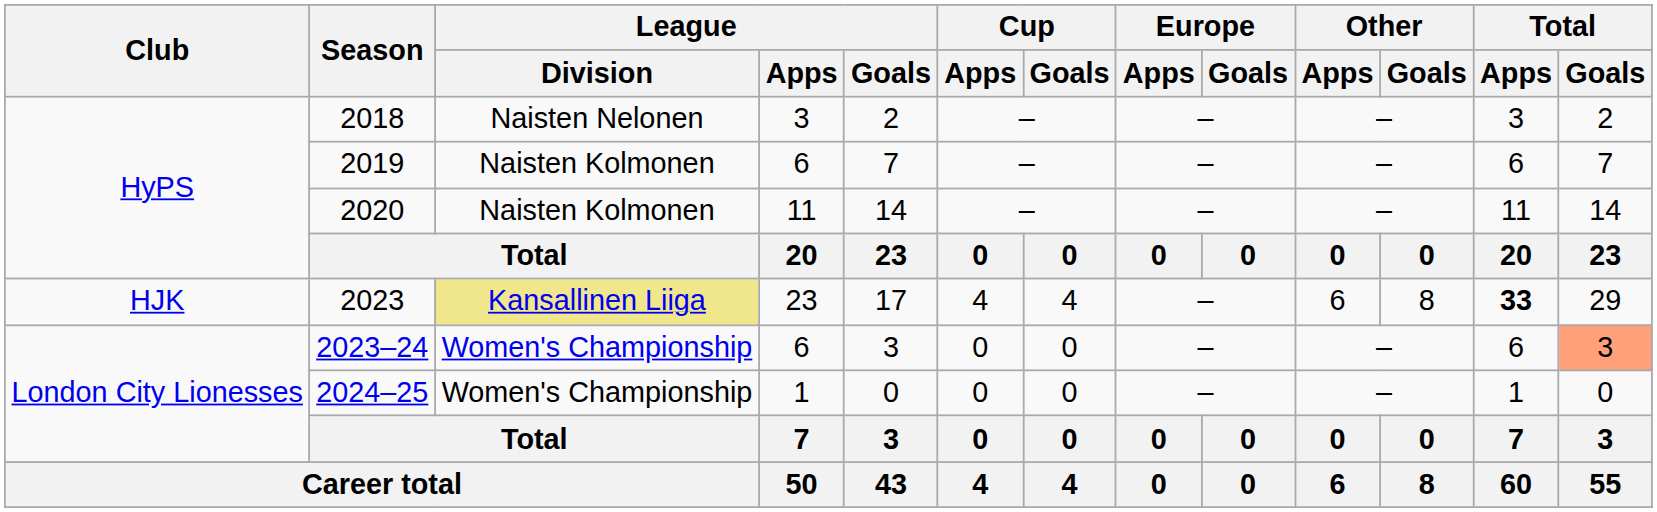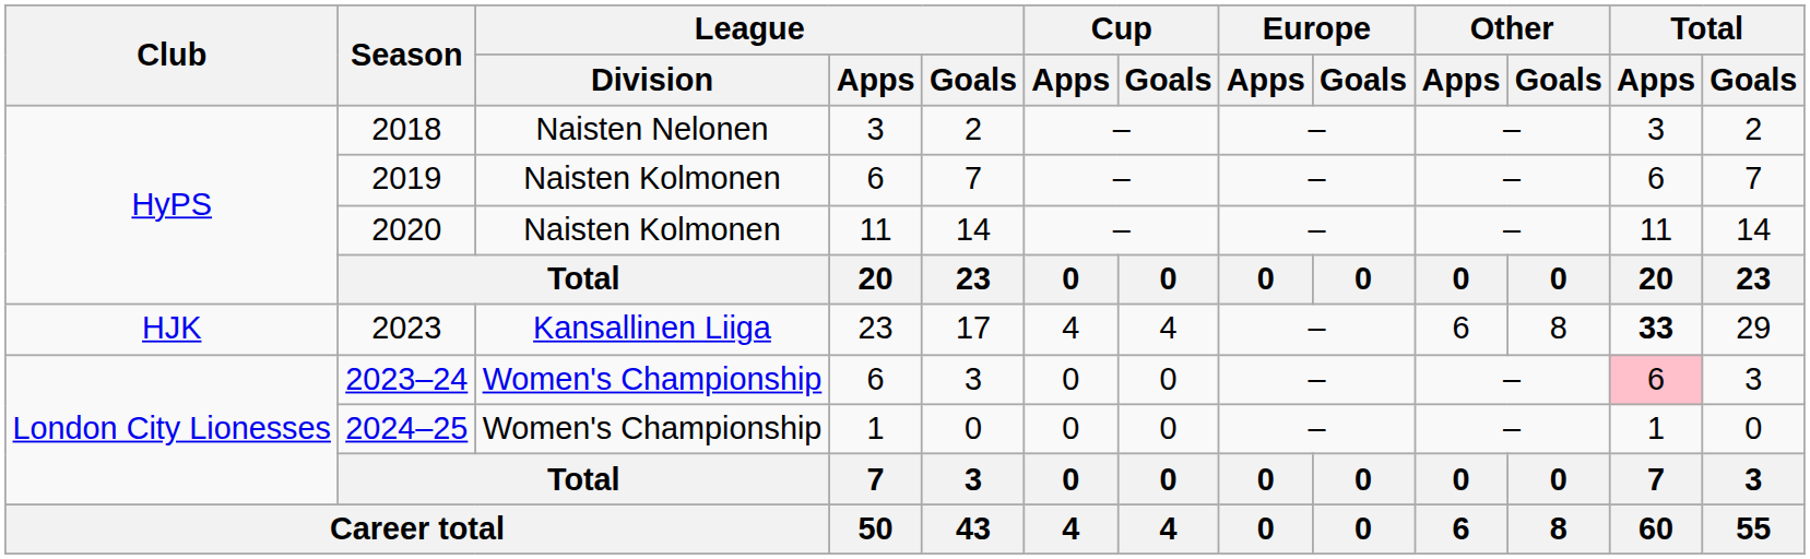2023 | League / Division: khaki background -> no background
2023–24 | Total / Apps: no background -> pink background
2023–24 | Total / Goals: lightsalmon background -> no background
